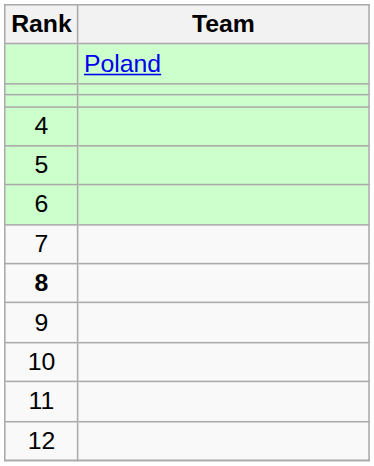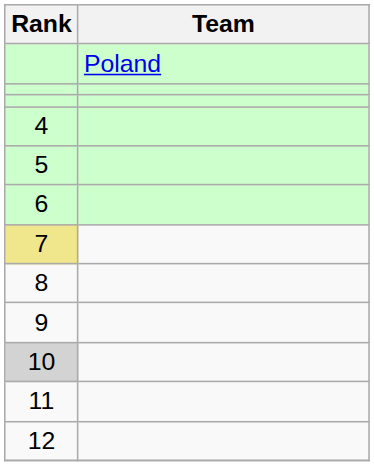row 8 | Rank: no background -> khaki background
row 9 | Rank: bold -> normal
row 11 | Rank: no background -> lightgrey background
